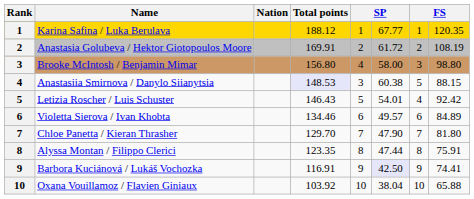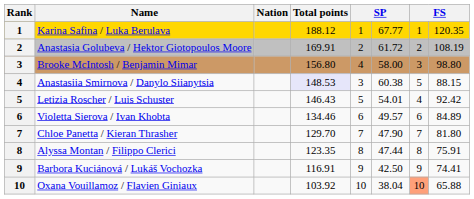Barbora Kuciánová / Lukáš Vochozka | column 6: lavender background -> no background
Oxana Vouillamoz / Flavien Giniaux | column 7: no background -> lightsalmon background
